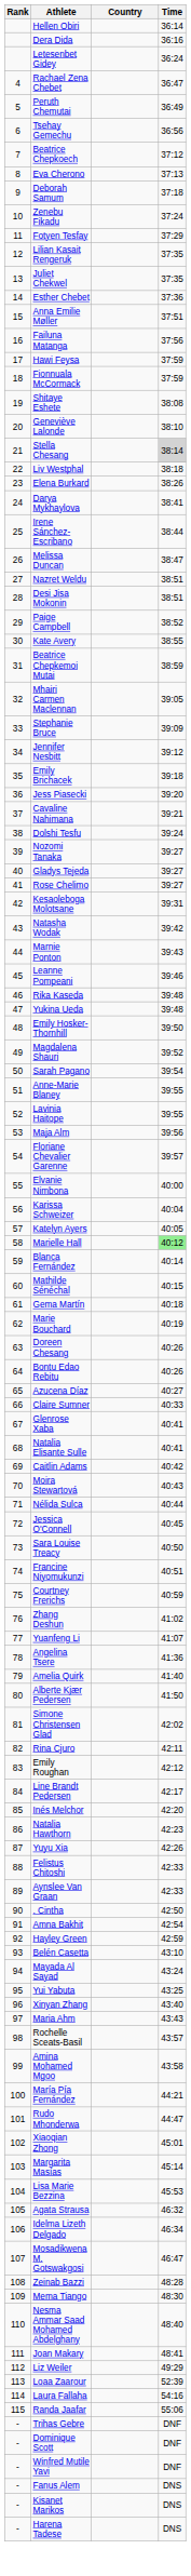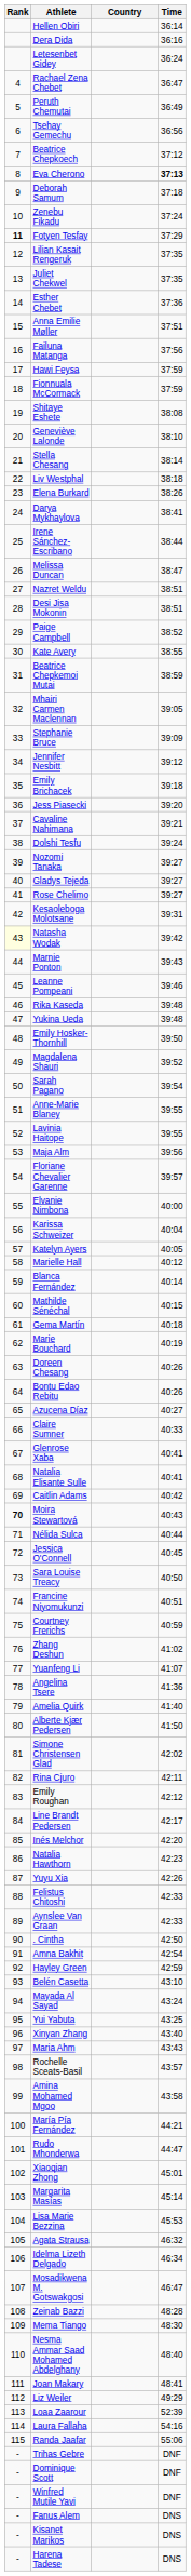Eva Cherono | Time: normal -> bold
Fotyen Tesfay | Rank: normal -> bold
Stella Chesang | Time: lightgrey background -> no background
Natasha Wodak | Rank: no background -> lightyellow background
Marielle Hall | Time: lightgreen background -> no background
Moira Stewartová | Rank: normal -> bold
